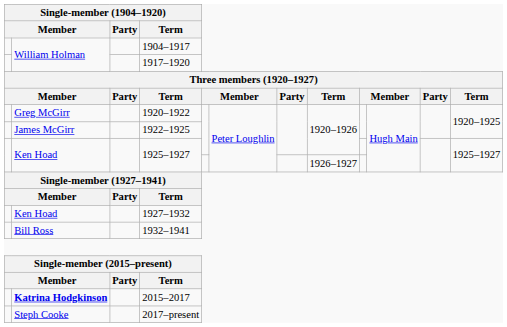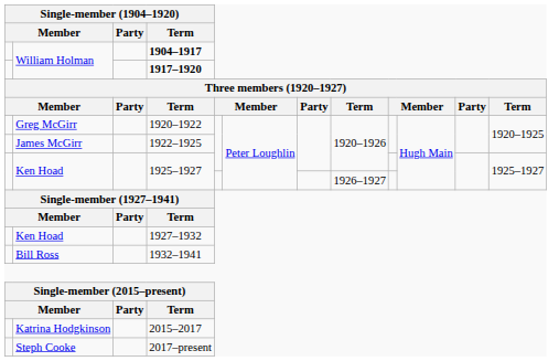1904–1917 | Single-member (1904–1920) / Term: normal -> bold
1917–1920 | Single-member (1904–1920) / Term: normal -> bold
2015–2017 | column 2: bold -> normal
